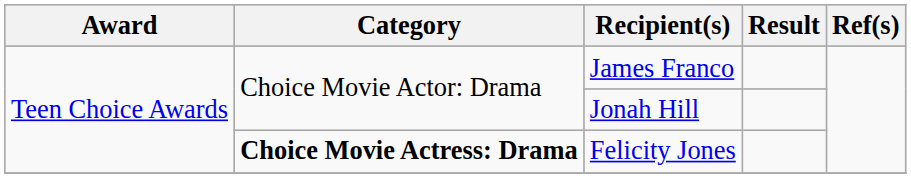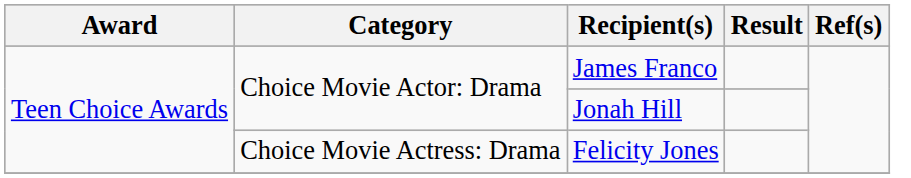Felicity Jones | Category: bold -> normal
